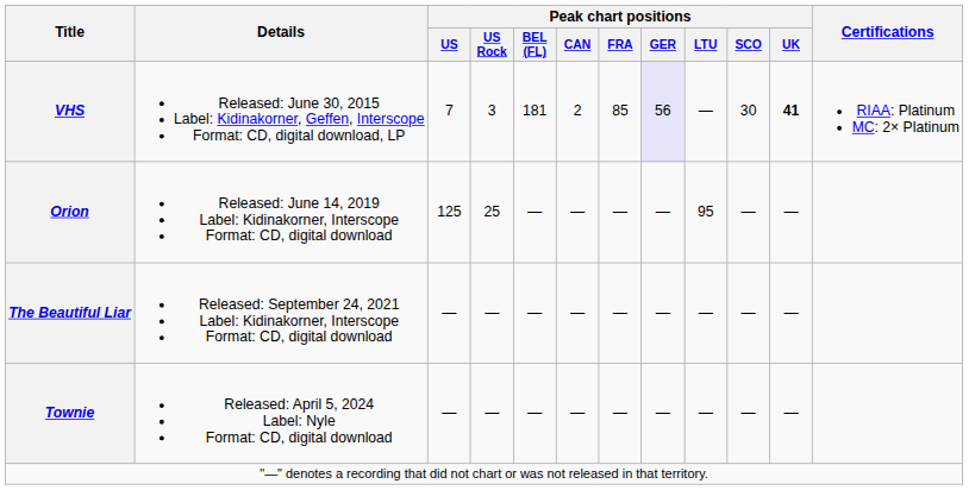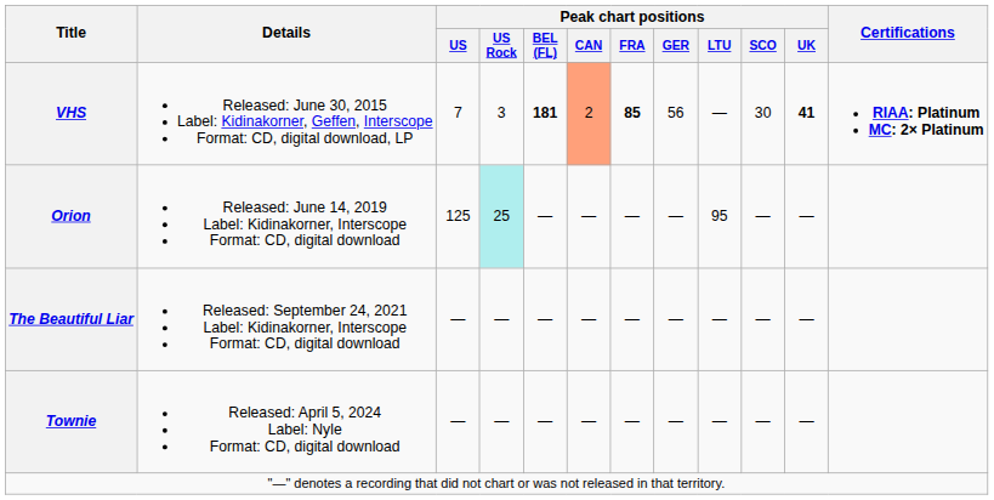VHS | Peak chart positions / BEL (FL): normal -> bold
VHS | Peak chart positions / CAN: no background -> lightsalmon background
VHS | Peak chart positions / FRA: normal -> bold
VHS | Peak chart positions / GER: lavender background -> no background
VHS | Certifications: normal -> bold
Orion | Peak chart positions / US Rock: no background -> paleturquoise background
